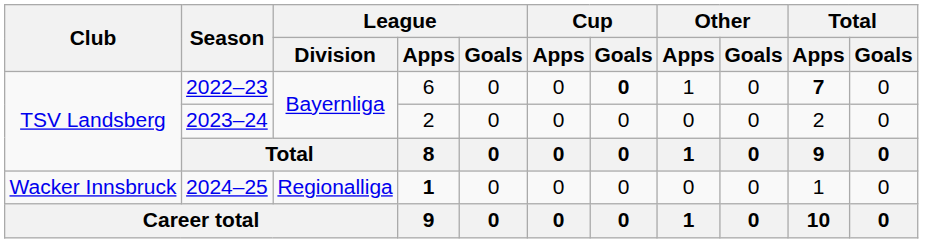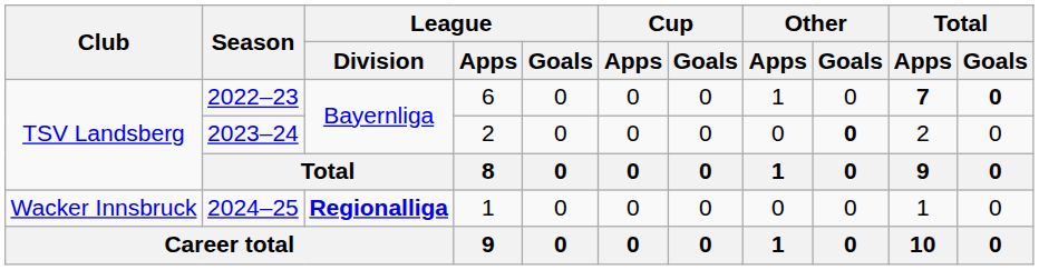2022–23 | Cup / Goals: bold -> normal
2022–23 | Total / Goals: normal -> bold
2023–24 | Other / Goals: normal -> bold
2024–25 | League / Division: normal -> bold
2024–25 | League / Apps: bold -> normal
